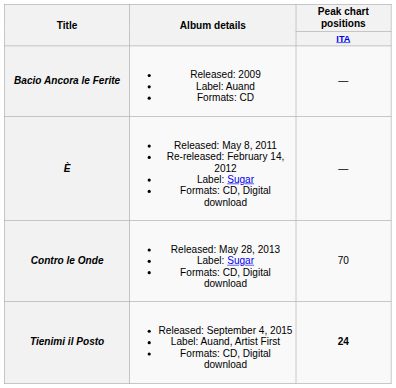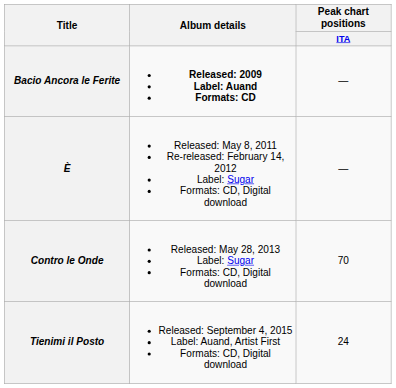Bacio Ancora le Ferite | Album details: normal -> bold
Tienimi il Posto | Peak chart positions / ITA: bold -> normal
